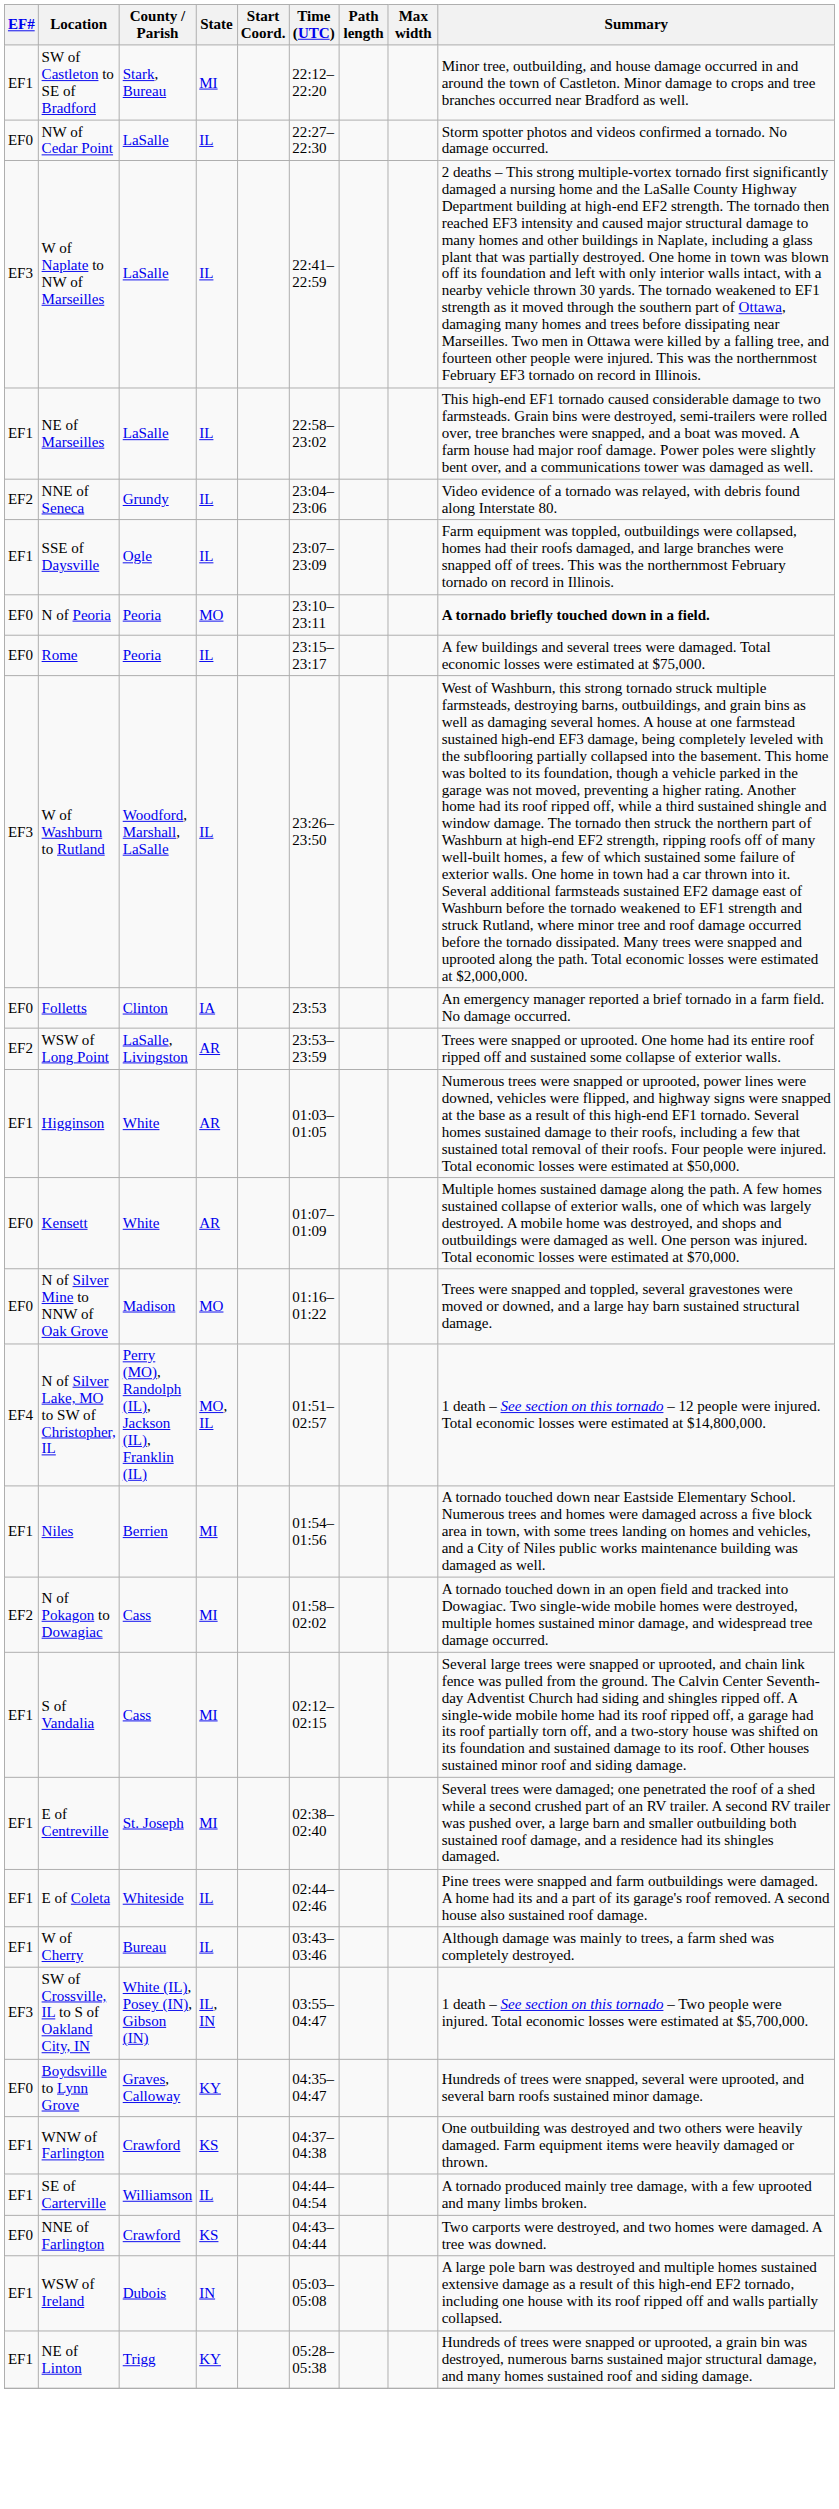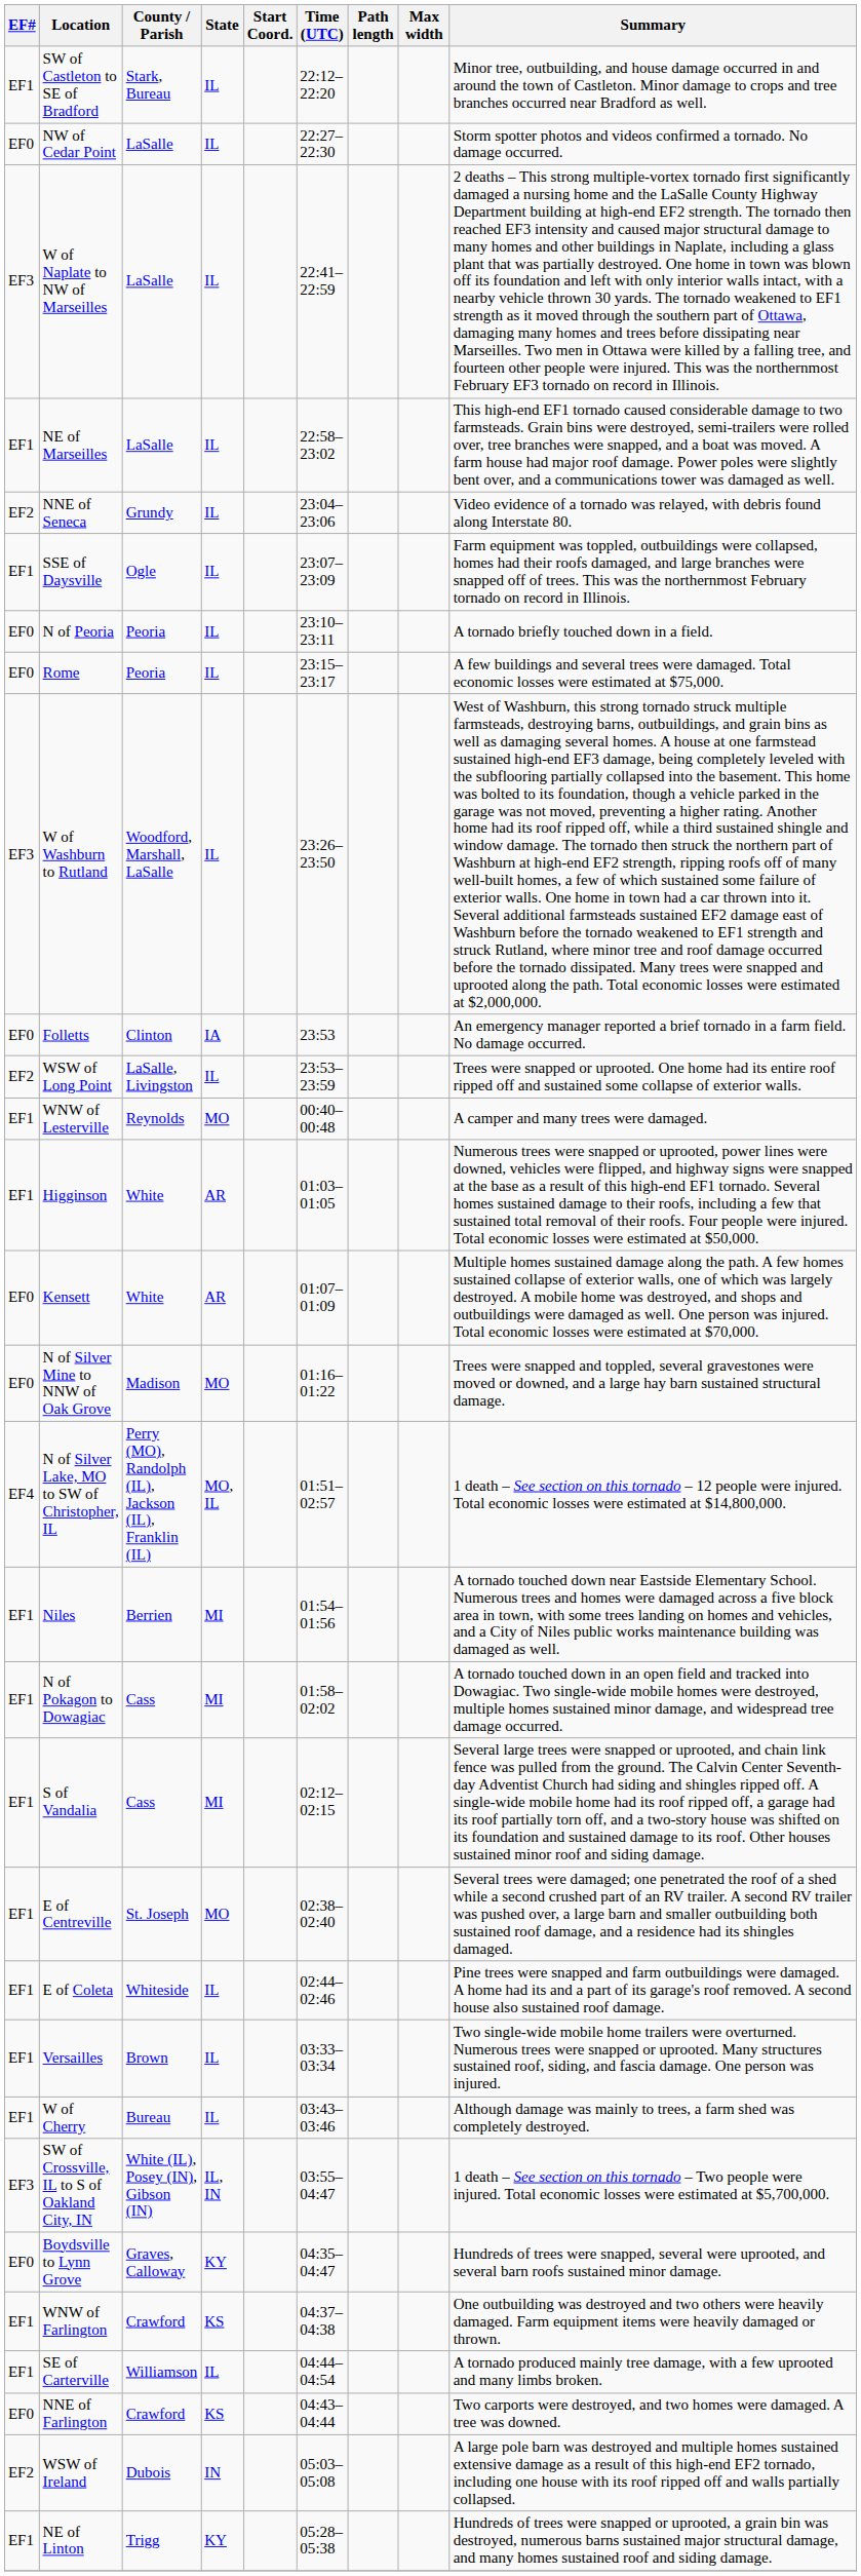SW of Castleton to SE of Bradford | State: MI -> IL
N of Peoria | State: MO -> IL
N of Peoria | Summary: bold -> normal
WSW of Long Point | State: AR -> IL
+ row: EF1 | WNW of Lesterville | Reynolds | MO | 00:40–00:48 | A camper and many trees were damaged.
N of Pokagon to Dowagiac | EF#: EF2 -> EF1
E of Centreville | State: MI -> MO
+ row: EF1 | Versailles | Brown | IL | 03:33–03:34 | Two single-wide mobile home trailers were overturned. Numerous trees were snapped or uprooted. Many structures sustained roof, siding, and fascia damage. One person was injured.
WSW of Ireland | EF#: EF1 -> EF2
